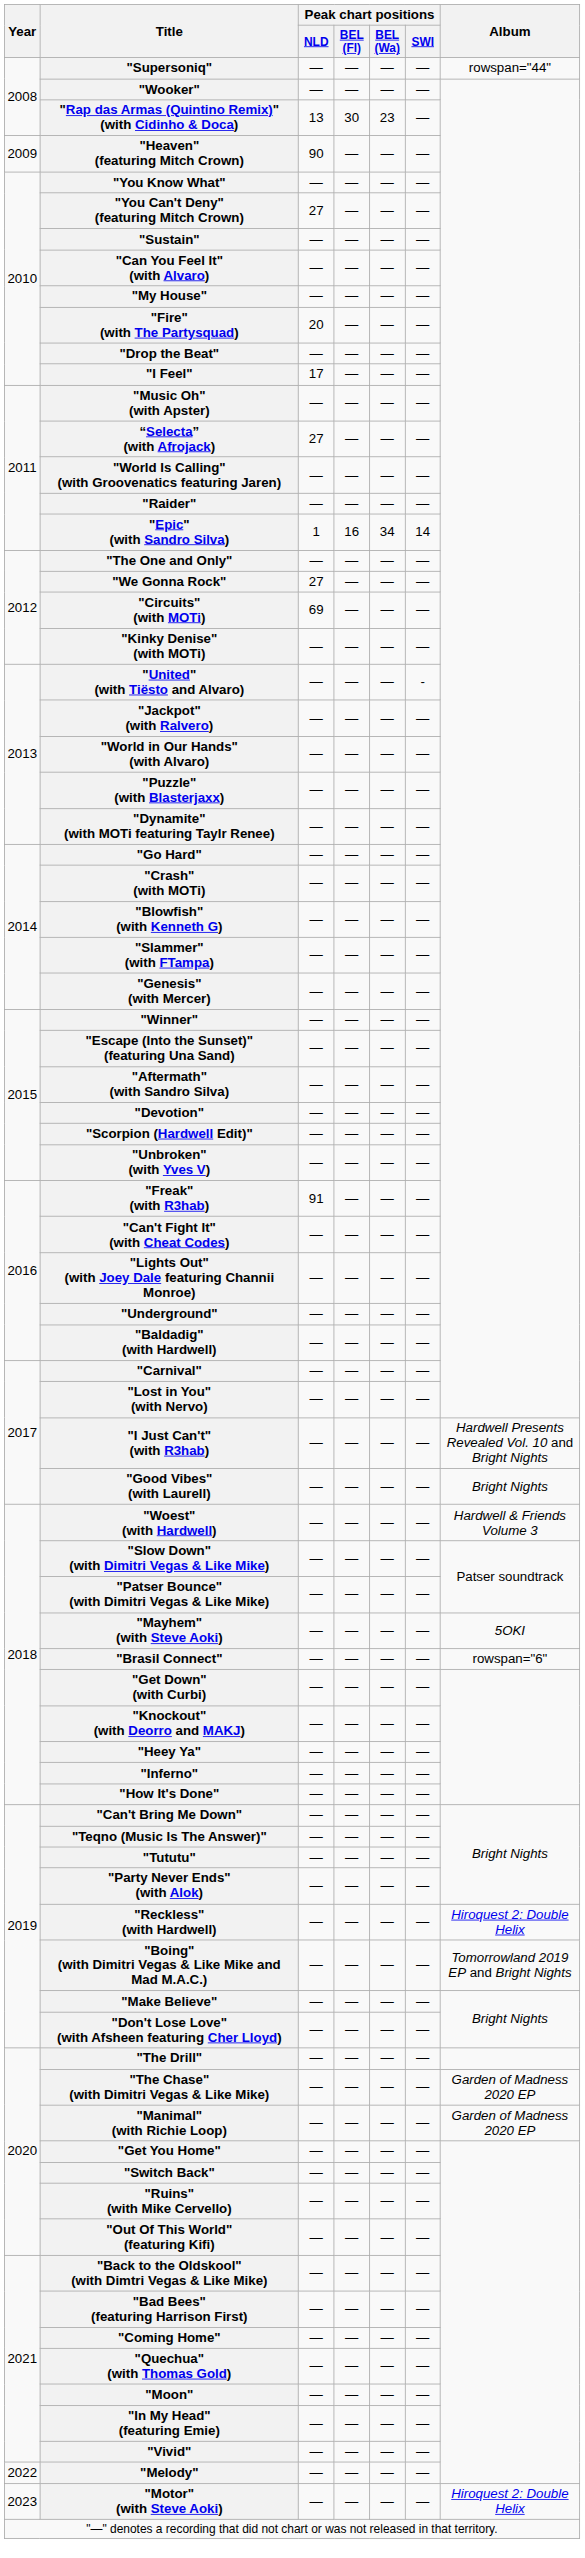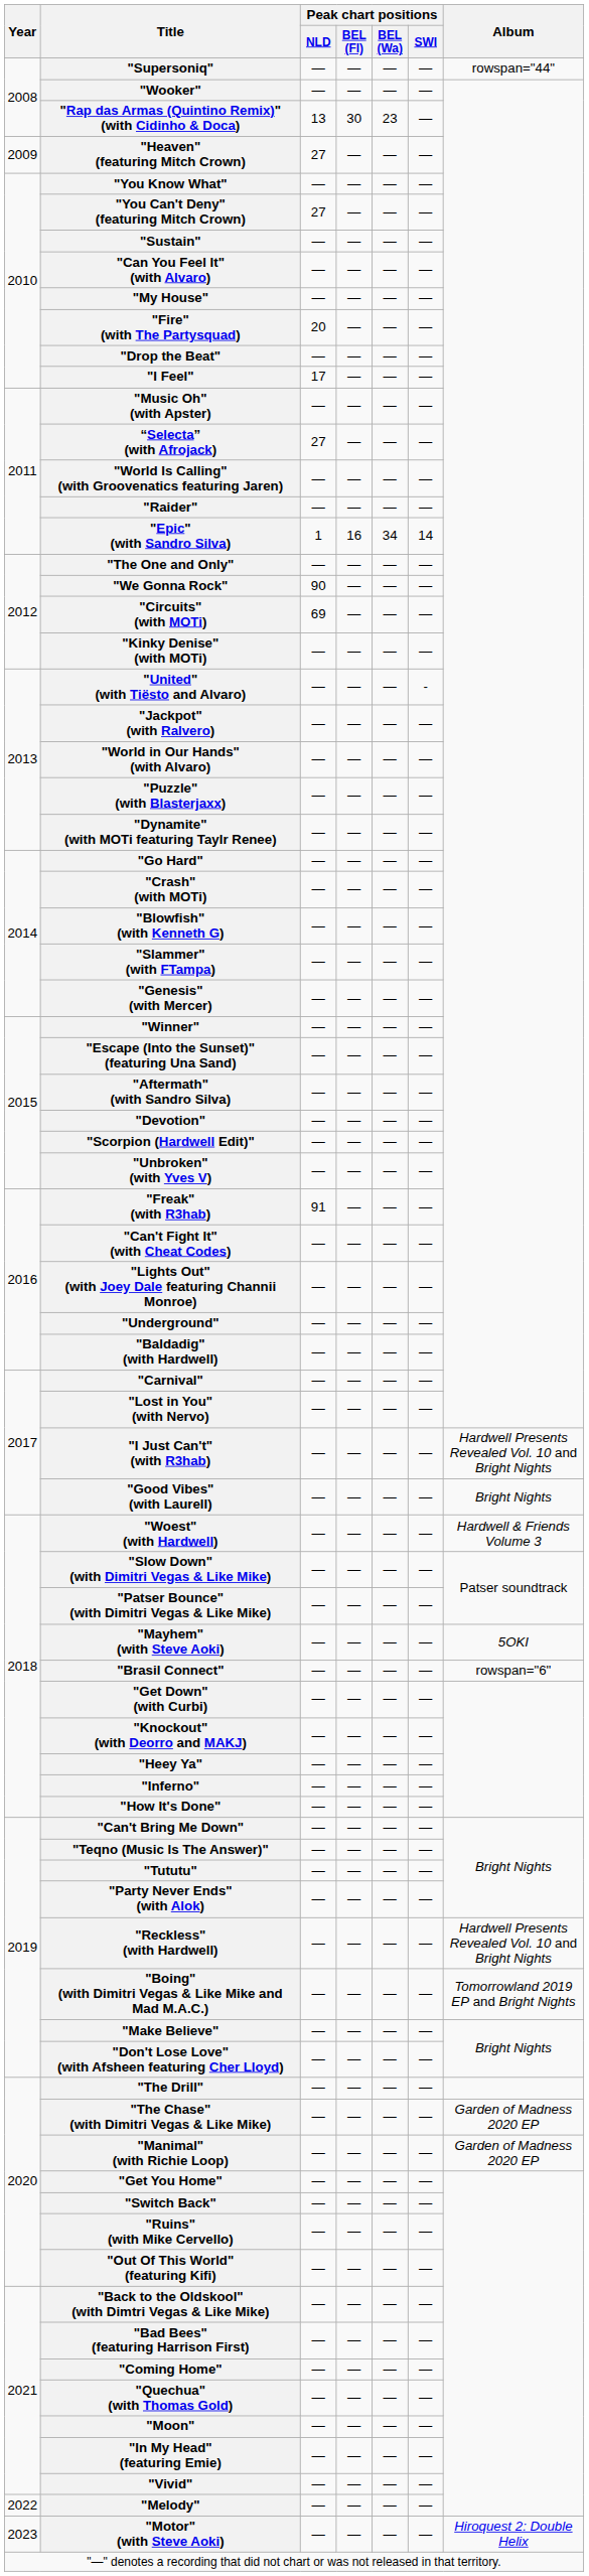"Heaven" (featuring Mitch Crown) | Peak chart positions / NLD: 90 -> 27
"We Gonna Rock" | Peak chart positions / NLD: 27 -> 90
"Reckless" (with Hardwell) | Album: Hiroquest 2: Double Helix -> Hardwell Presents Revealed Vol. 10 and Bright Nights
